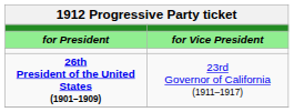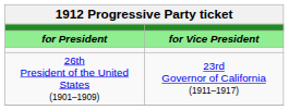26th President of the United States (1901–1909) | column 1: bold -> normal
